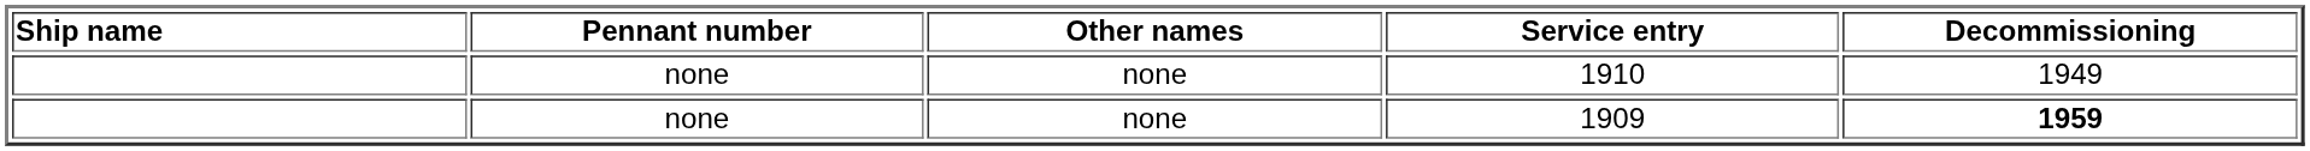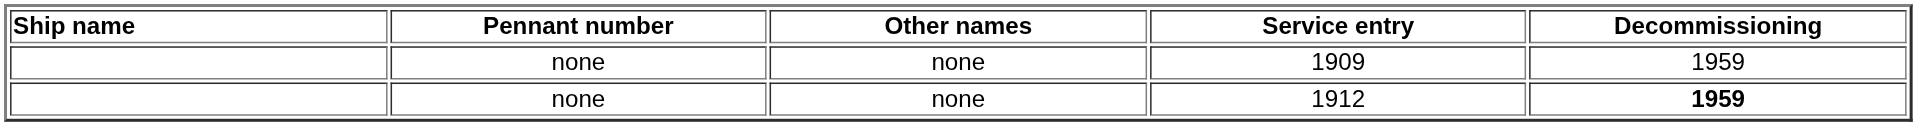row 2 | Service entry: 1910 -> 1909
row 2 | Decommissioning: 1949 -> 1959
row 3 | Service entry: 1909 -> 1912
